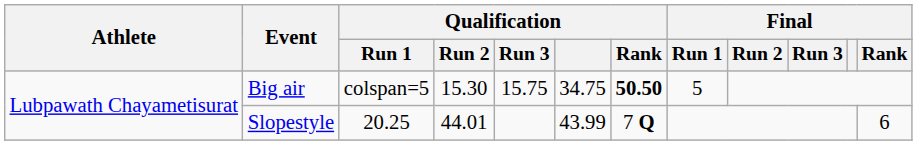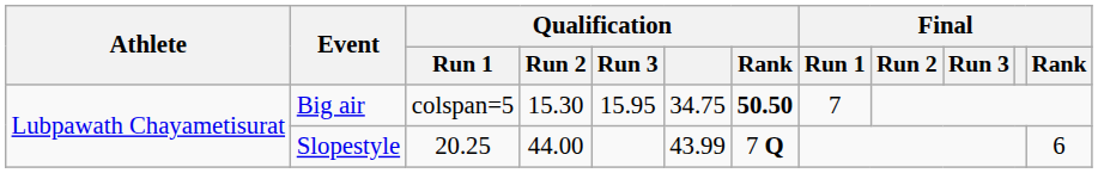Big air | Qualification / Run 3: 15.75 -> 15.95
Big air | Final / Run 1: 5 -> 7
Slopestyle | Qualification / Run 2: 44.01 -> 44.00
